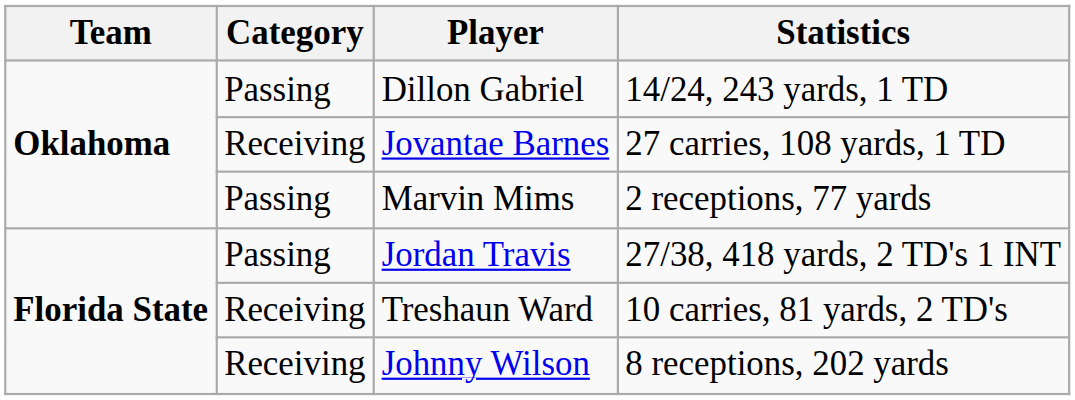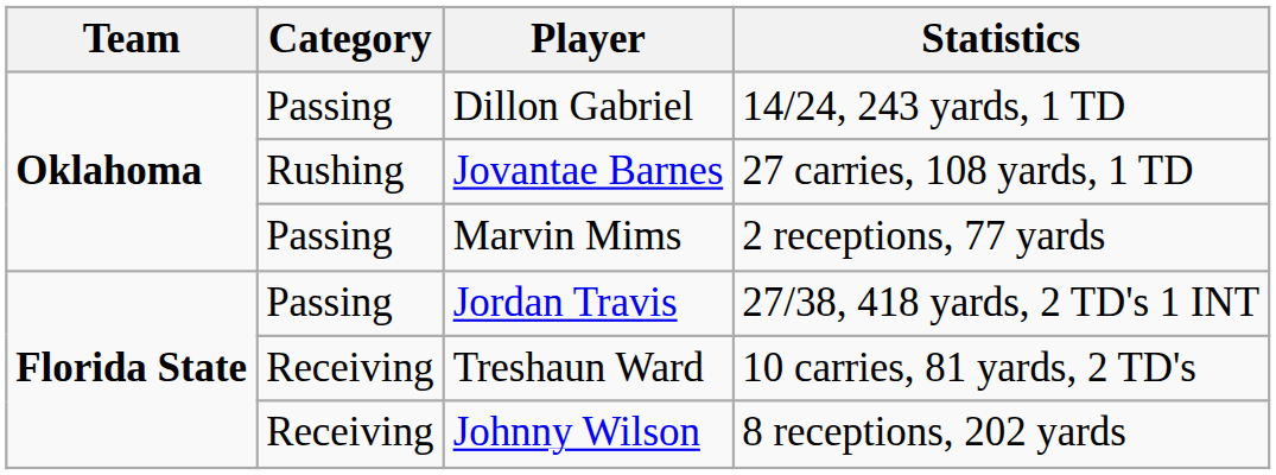Jovantae Barnes | Category: Receiving -> Rushing
